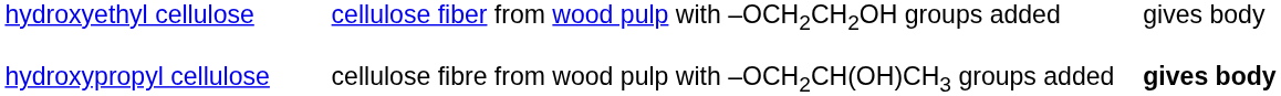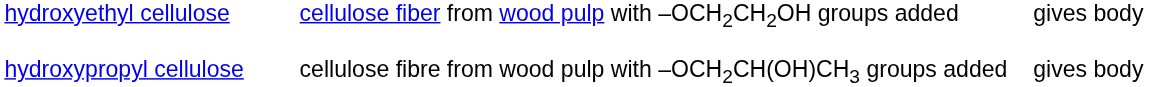hydroxypropyl cellulose | column 3: bold -> normal
